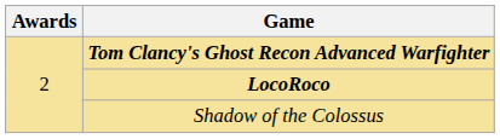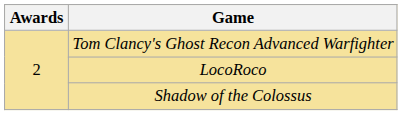Tom Clancy's Ghost Recon Advanced Warfighter | Game: bold -> normal
LocoRoco | Game: bold -> normal
